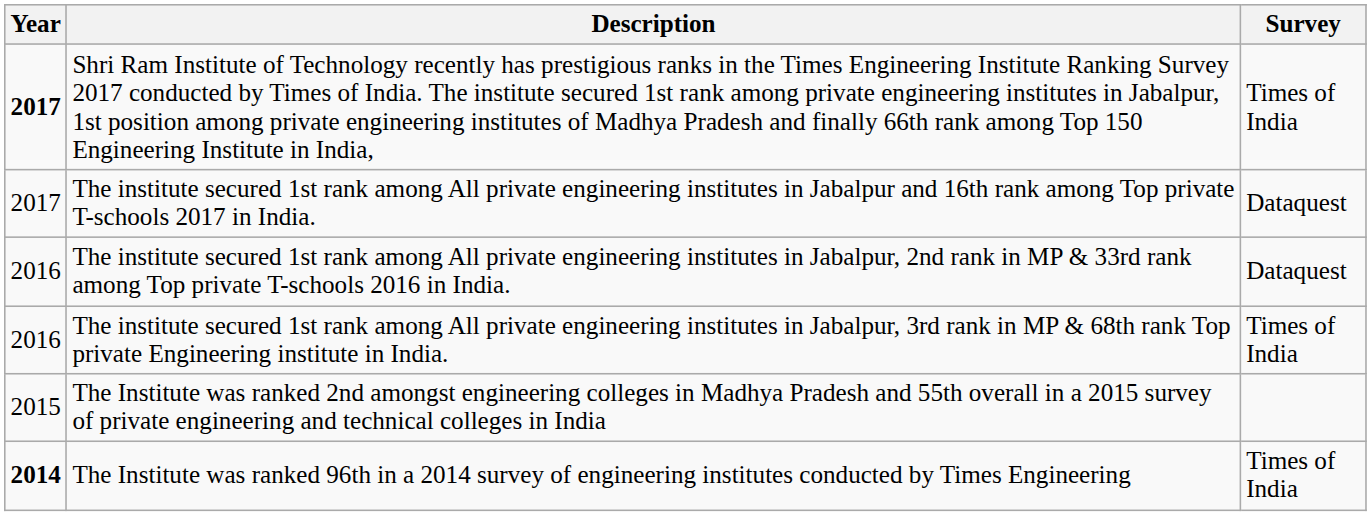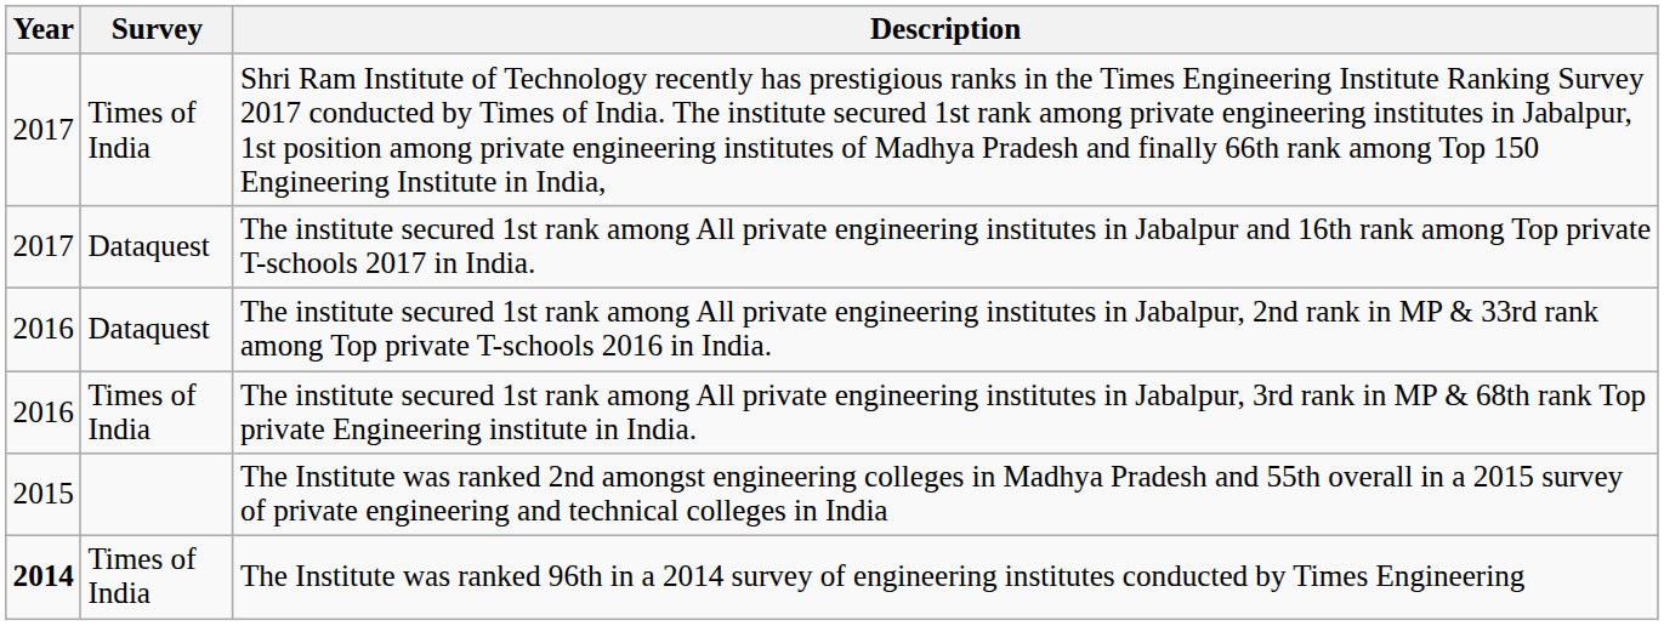columns swapped: Description <-> Survey
row 2 | Year: bold -> normal
